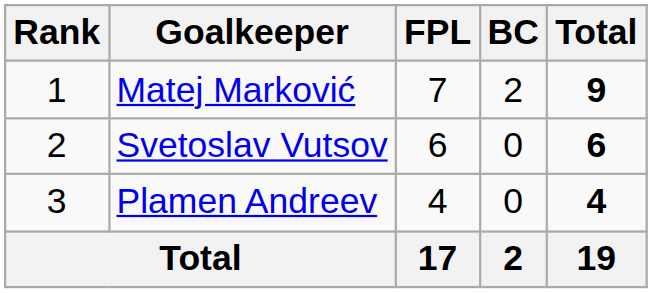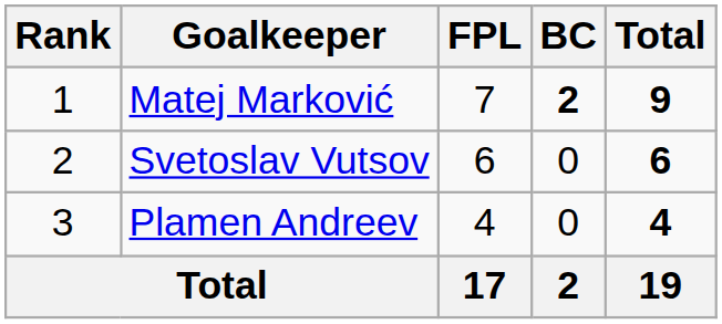Matej Marković | BC: normal -> bold
